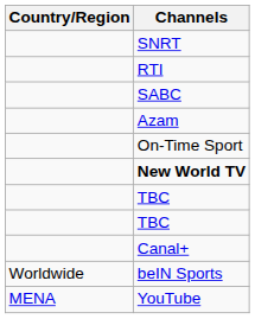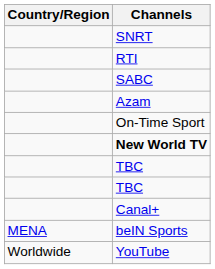row 11 | Country/Region: Worldwide -> MENA
row 12 | Country/Region: MENA -> Worldwide
